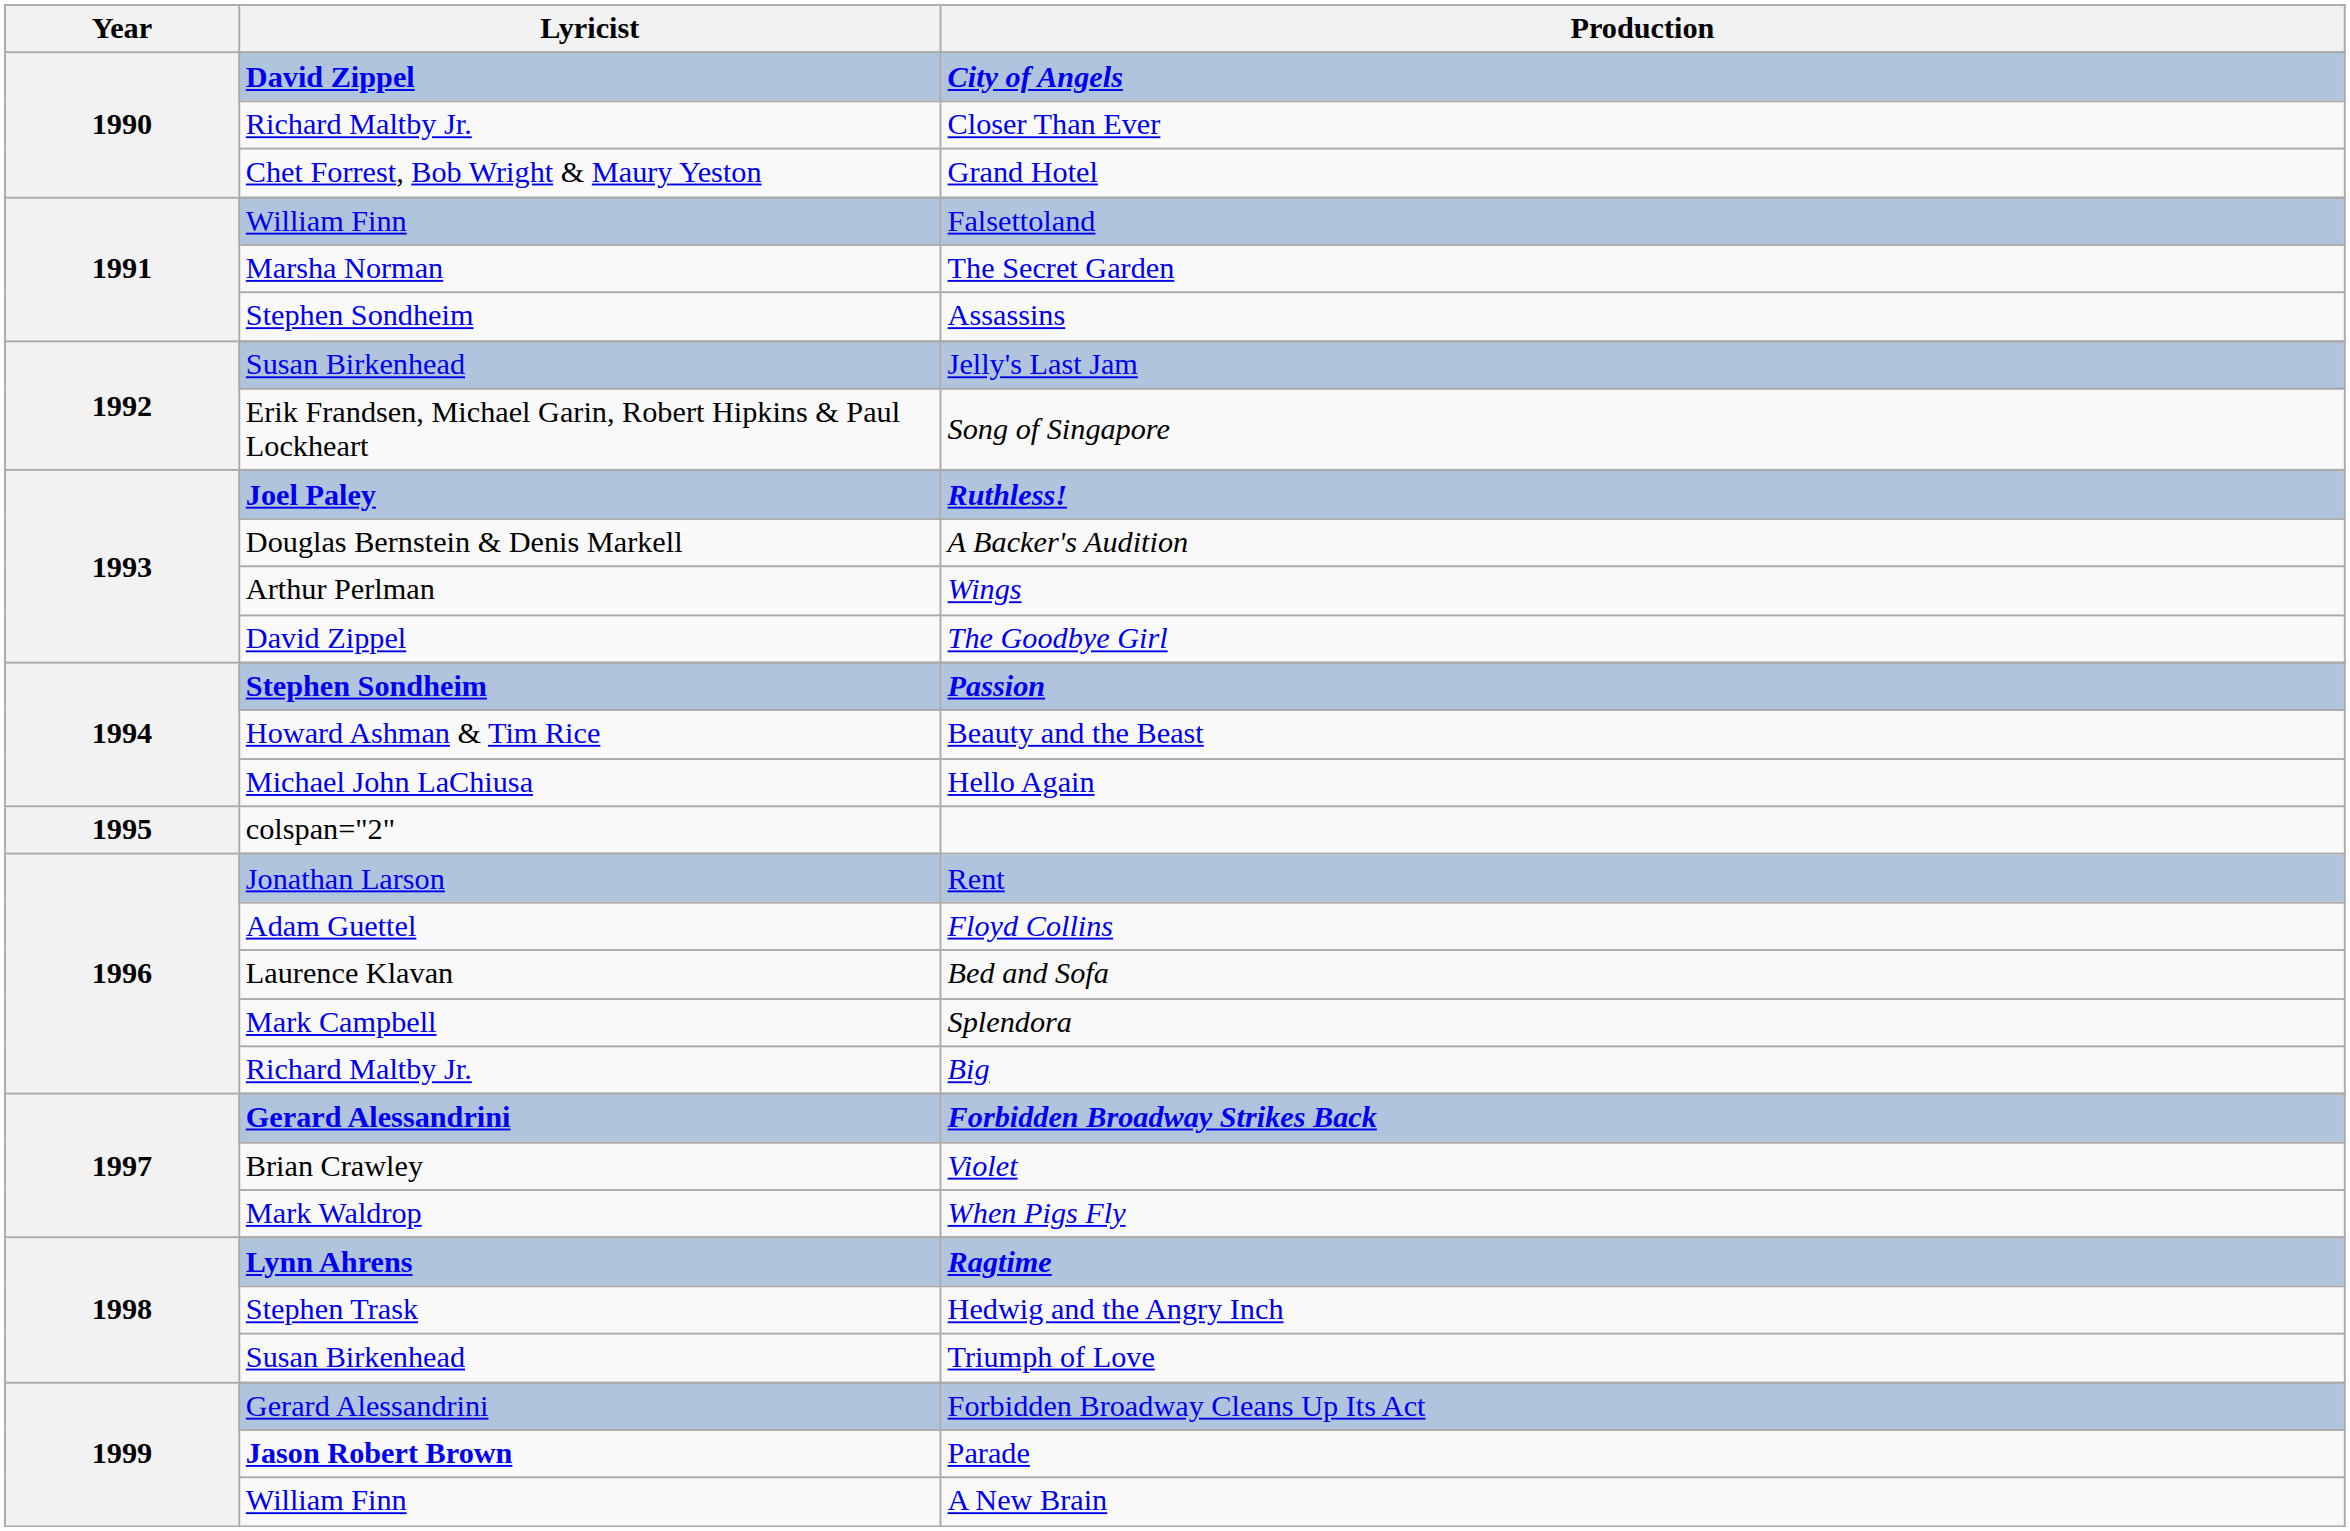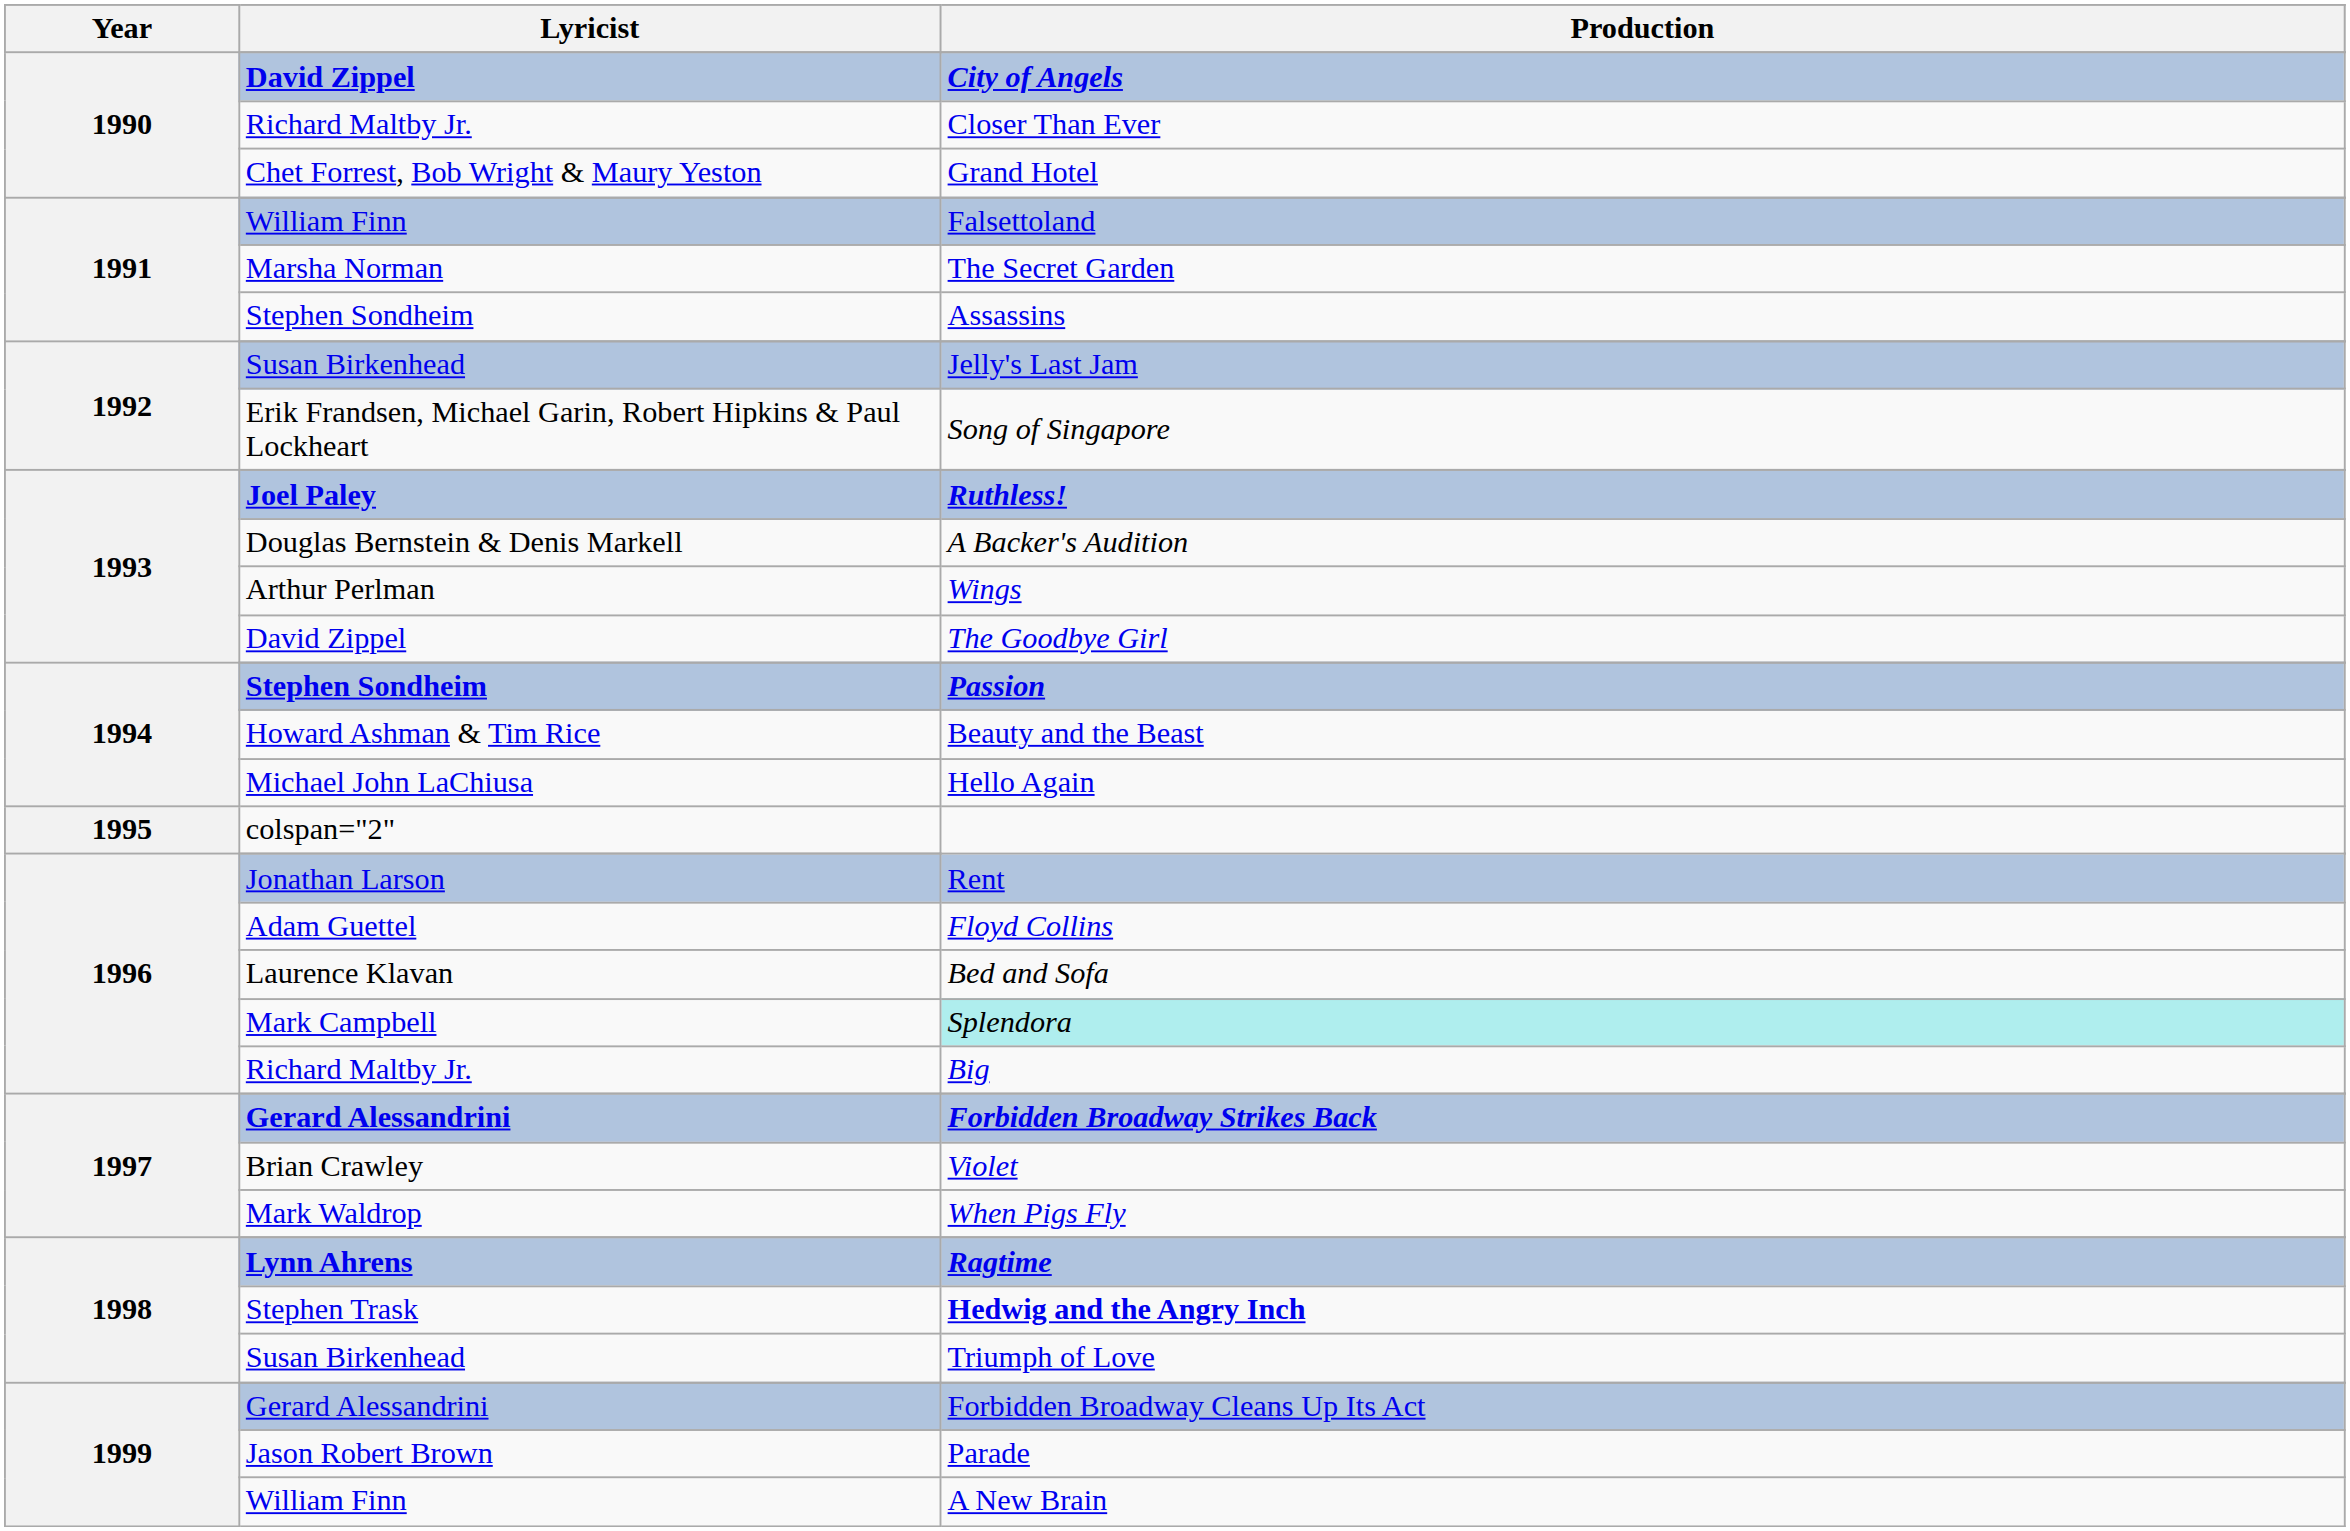Splendora | Production: no background -> paleturquoise background
Hedwig and the Angry Inch | Production: normal -> bold
Parade | Lyricist: bold -> normal
